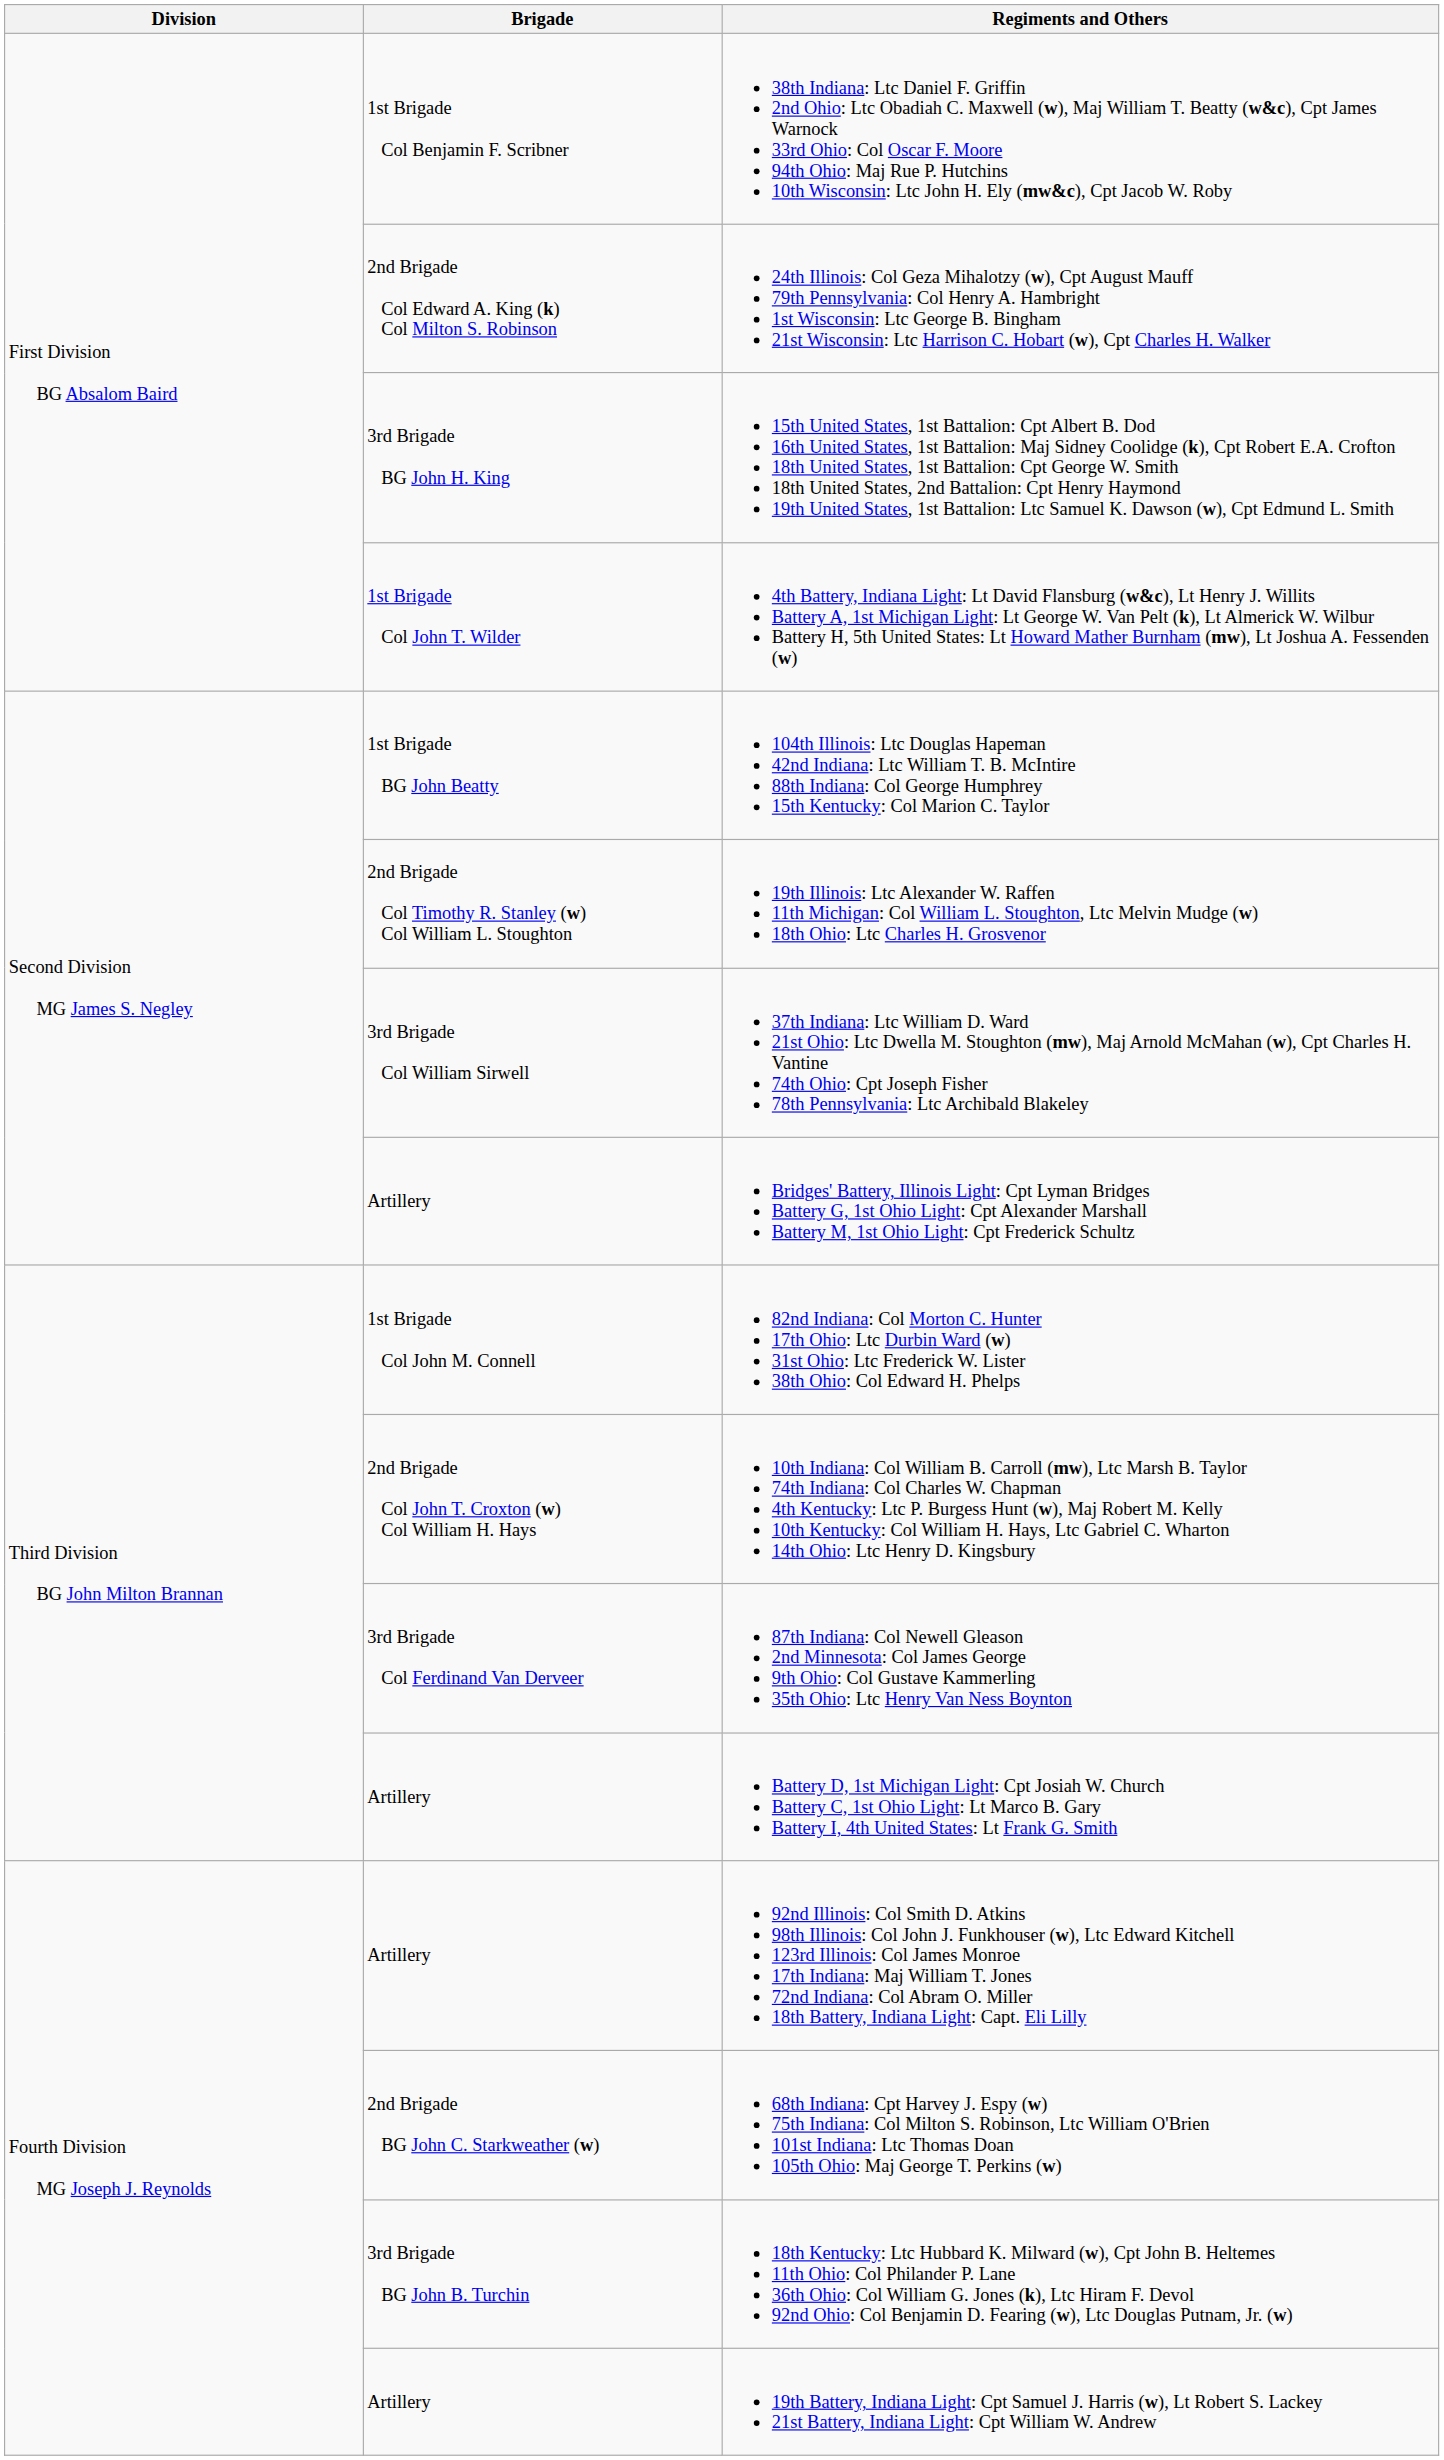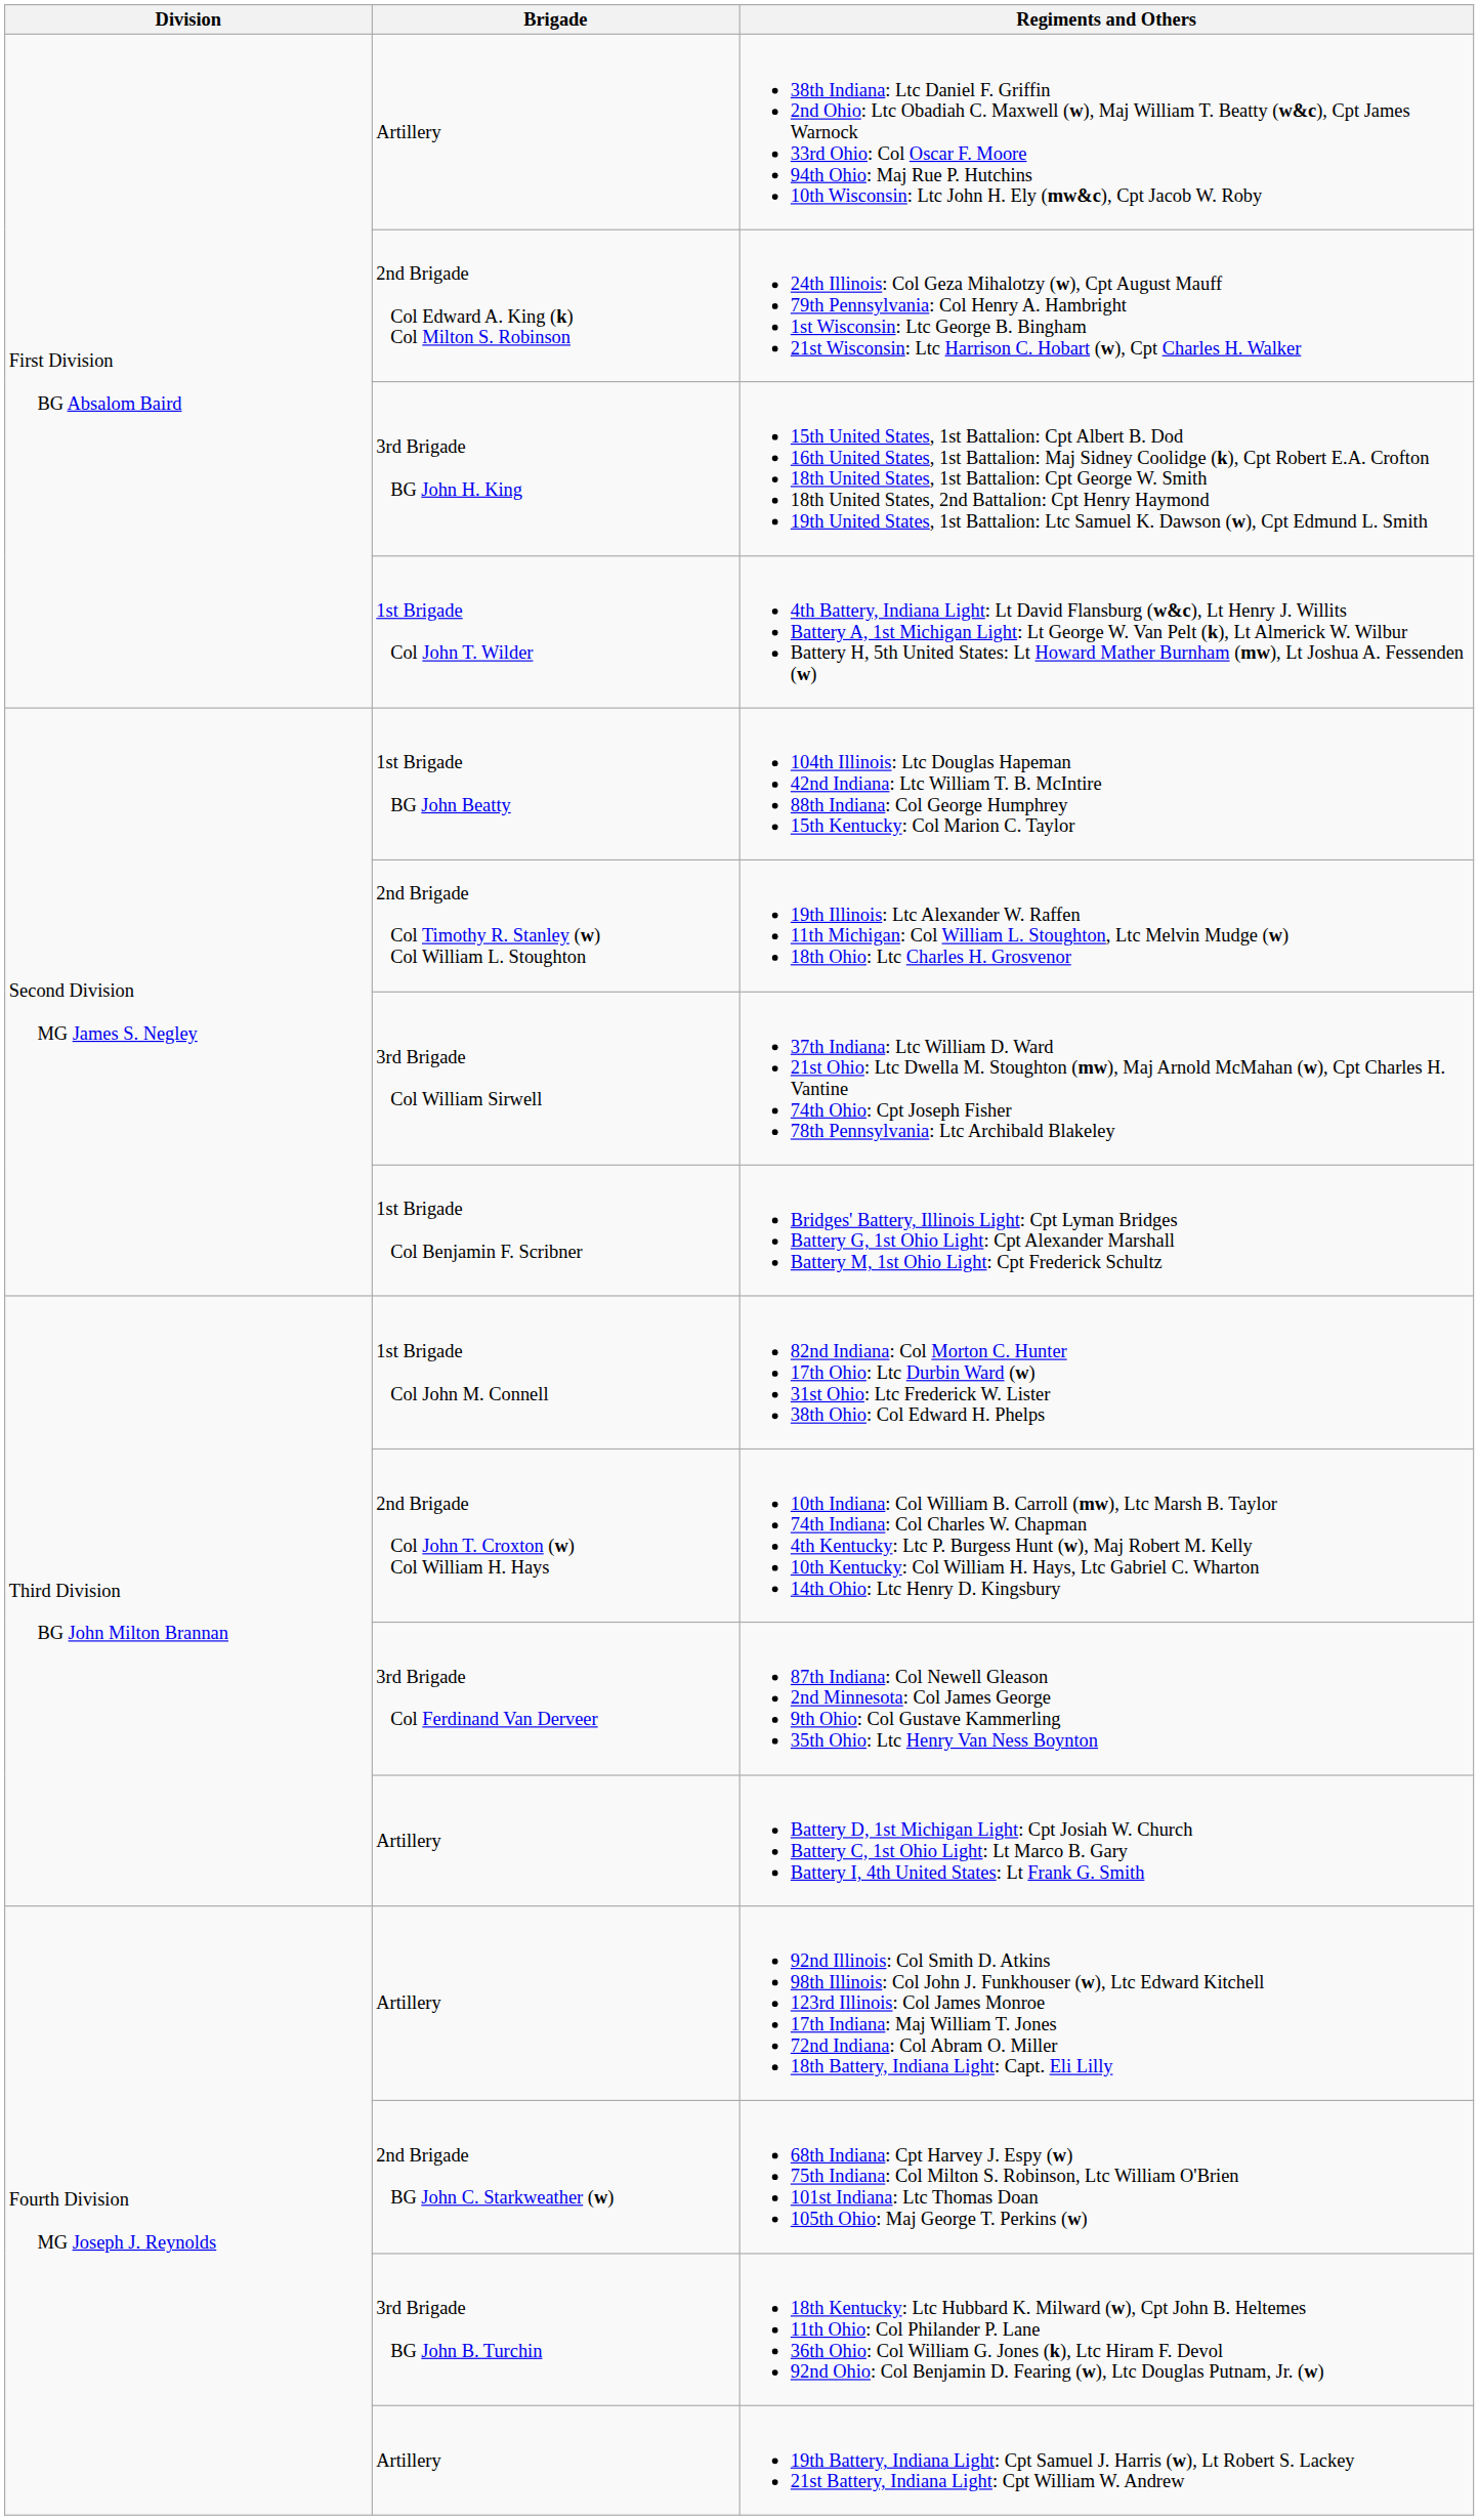row 2 | Brigade: 1st Brigade Col Benjamin F. Scribner -> Artillery
row 9 | Brigade: Artillery -> 1st Brigade Col Benjamin F. Scribner
